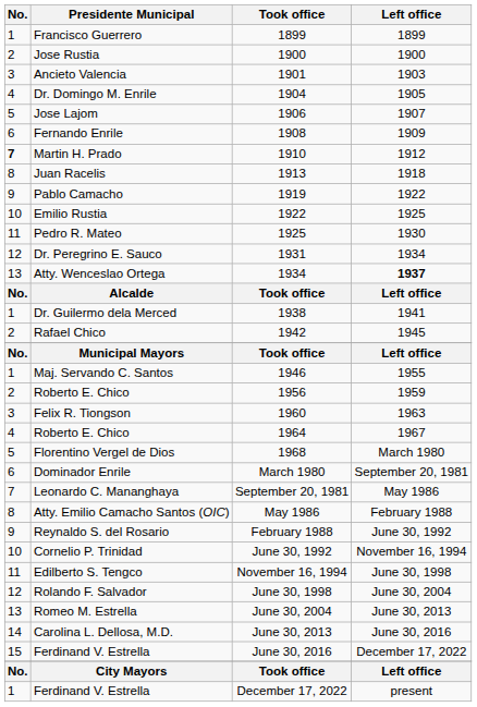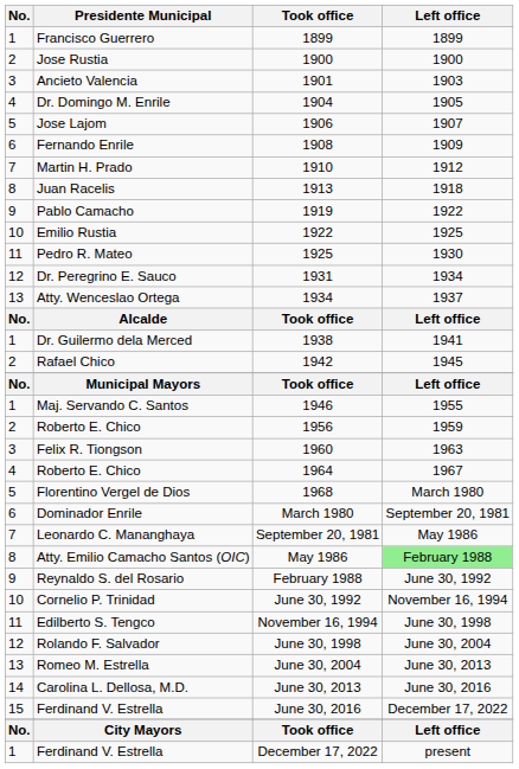Martin H. Prado | No.: bold -> normal
Atty. Wenceslao Ortega | Left office: bold -> normal
Atty. Emilio Camacho Santos (OIC) | Left office: no background -> lightgreen background
